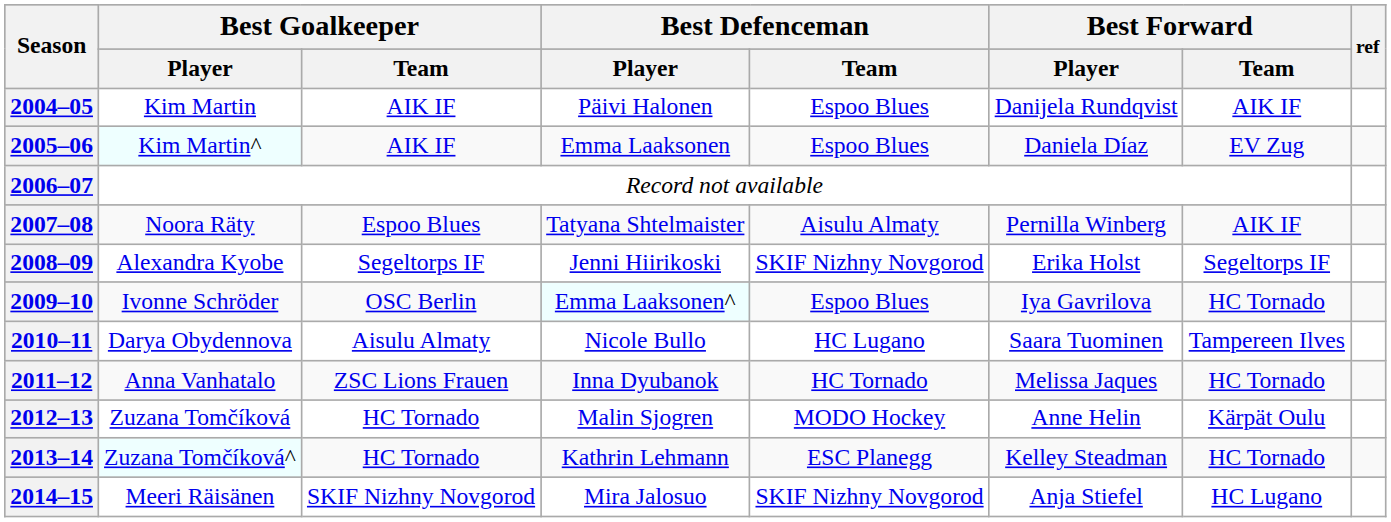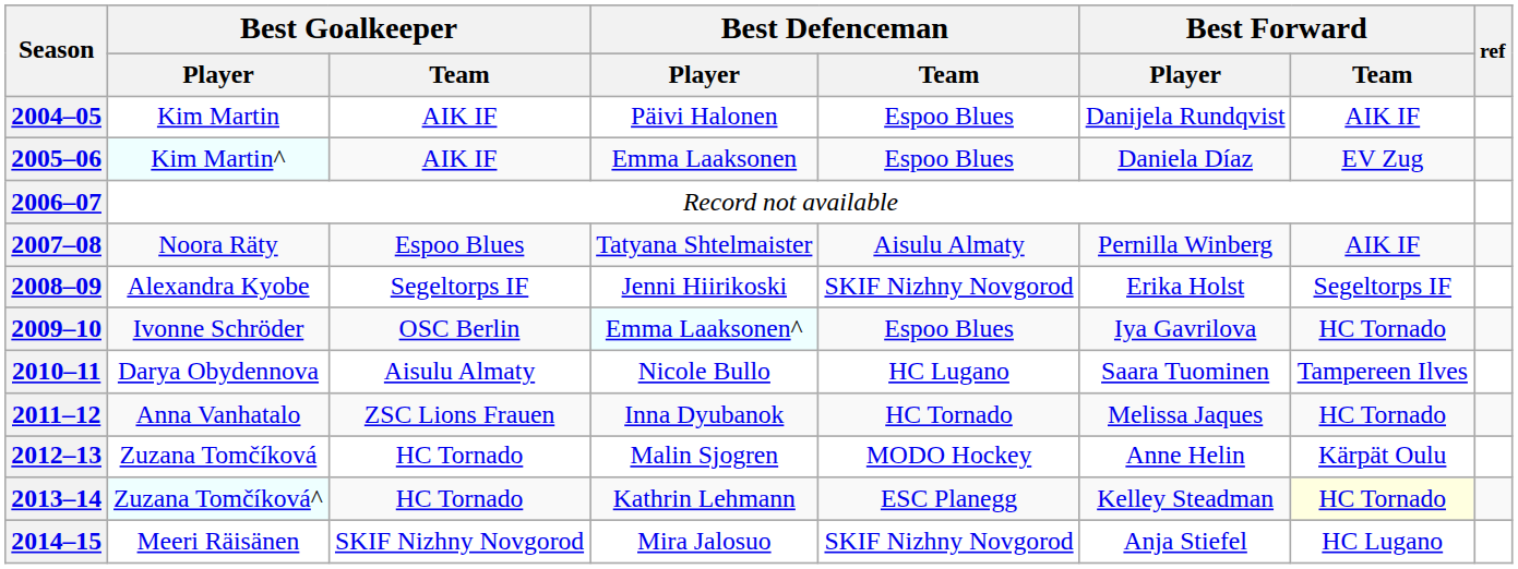2013–14 | Best Forward / Team: no background -> lightyellow background
